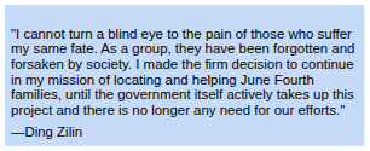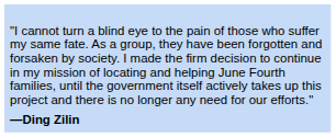row 2 | column 1: normal -> bold
